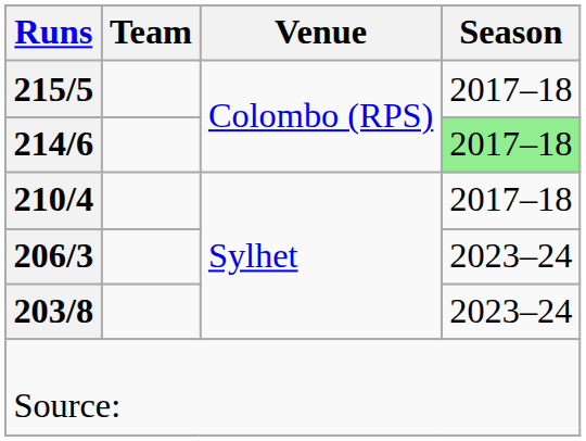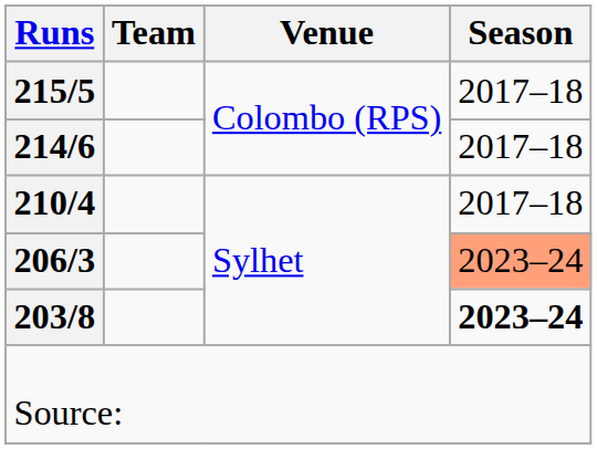214/6 | Season: lightgreen background -> no background
206/3 | Season: no background -> lightsalmon background
203/8 | Season: normal -> bold
